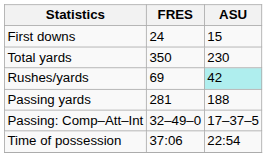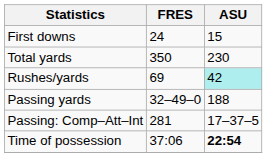Passing yards | FRES: 281 -> 32–49–0
Passing: Comp–Att–Int | FRES: 32–49–0 -> 281
Time of possession | ASU: normal -> bold
